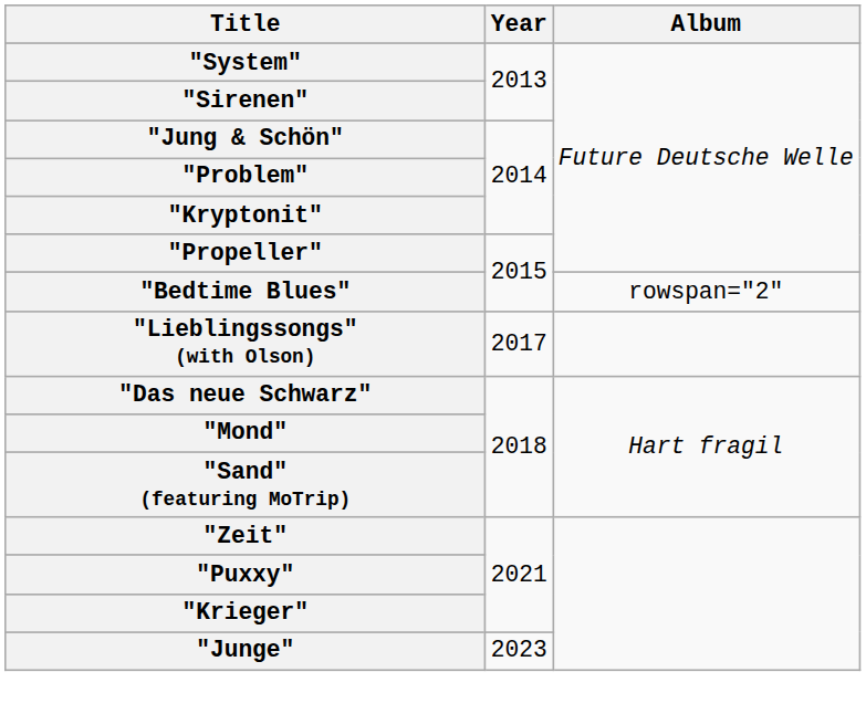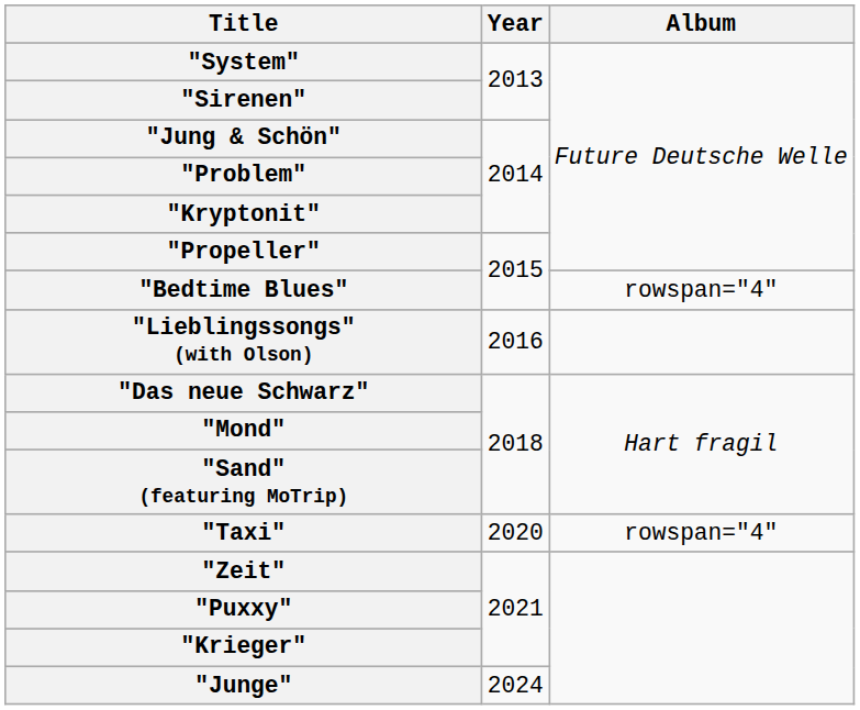"Bedtime Blues" | Album: rowspan="2" -> rowspan="4"
"Lieblingssongs" (with Olson) | Year: 2017 -> 2016
+ row: "Taxi" | 2020 | rowspan="4"
"Junge" | Year: 2023 -> 2024
